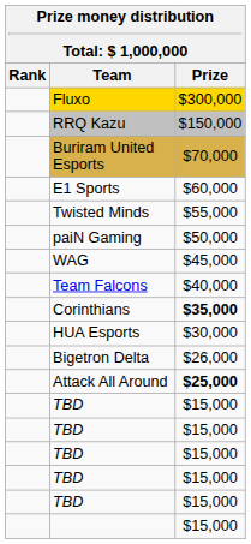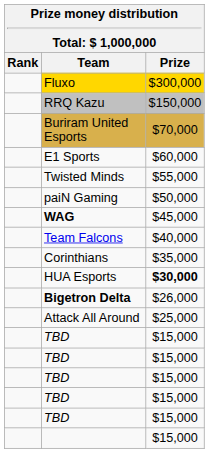WAG | Team: normal -> bold
Corinthians | Prize: bold -> normal
HUA Esports | Prize: normal -> bold
Bigetron Delta | Team: normal -> bold
Attack All Around | Prize: bold -> normal
